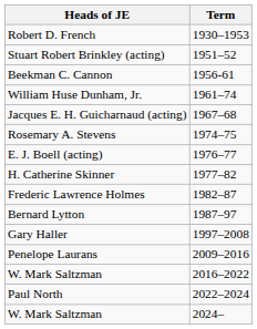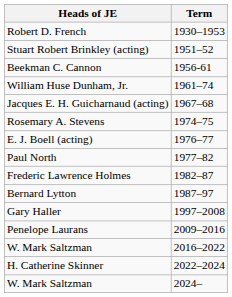row 9 | Heads of JE: H. Catherine Skinner -> Paul North
row 15 | Heads of JE: Paul North -> H. Catherine Skinner
